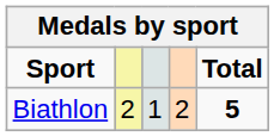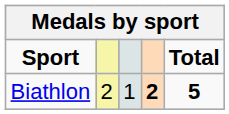Biathlon | column 4: normal -> bold
